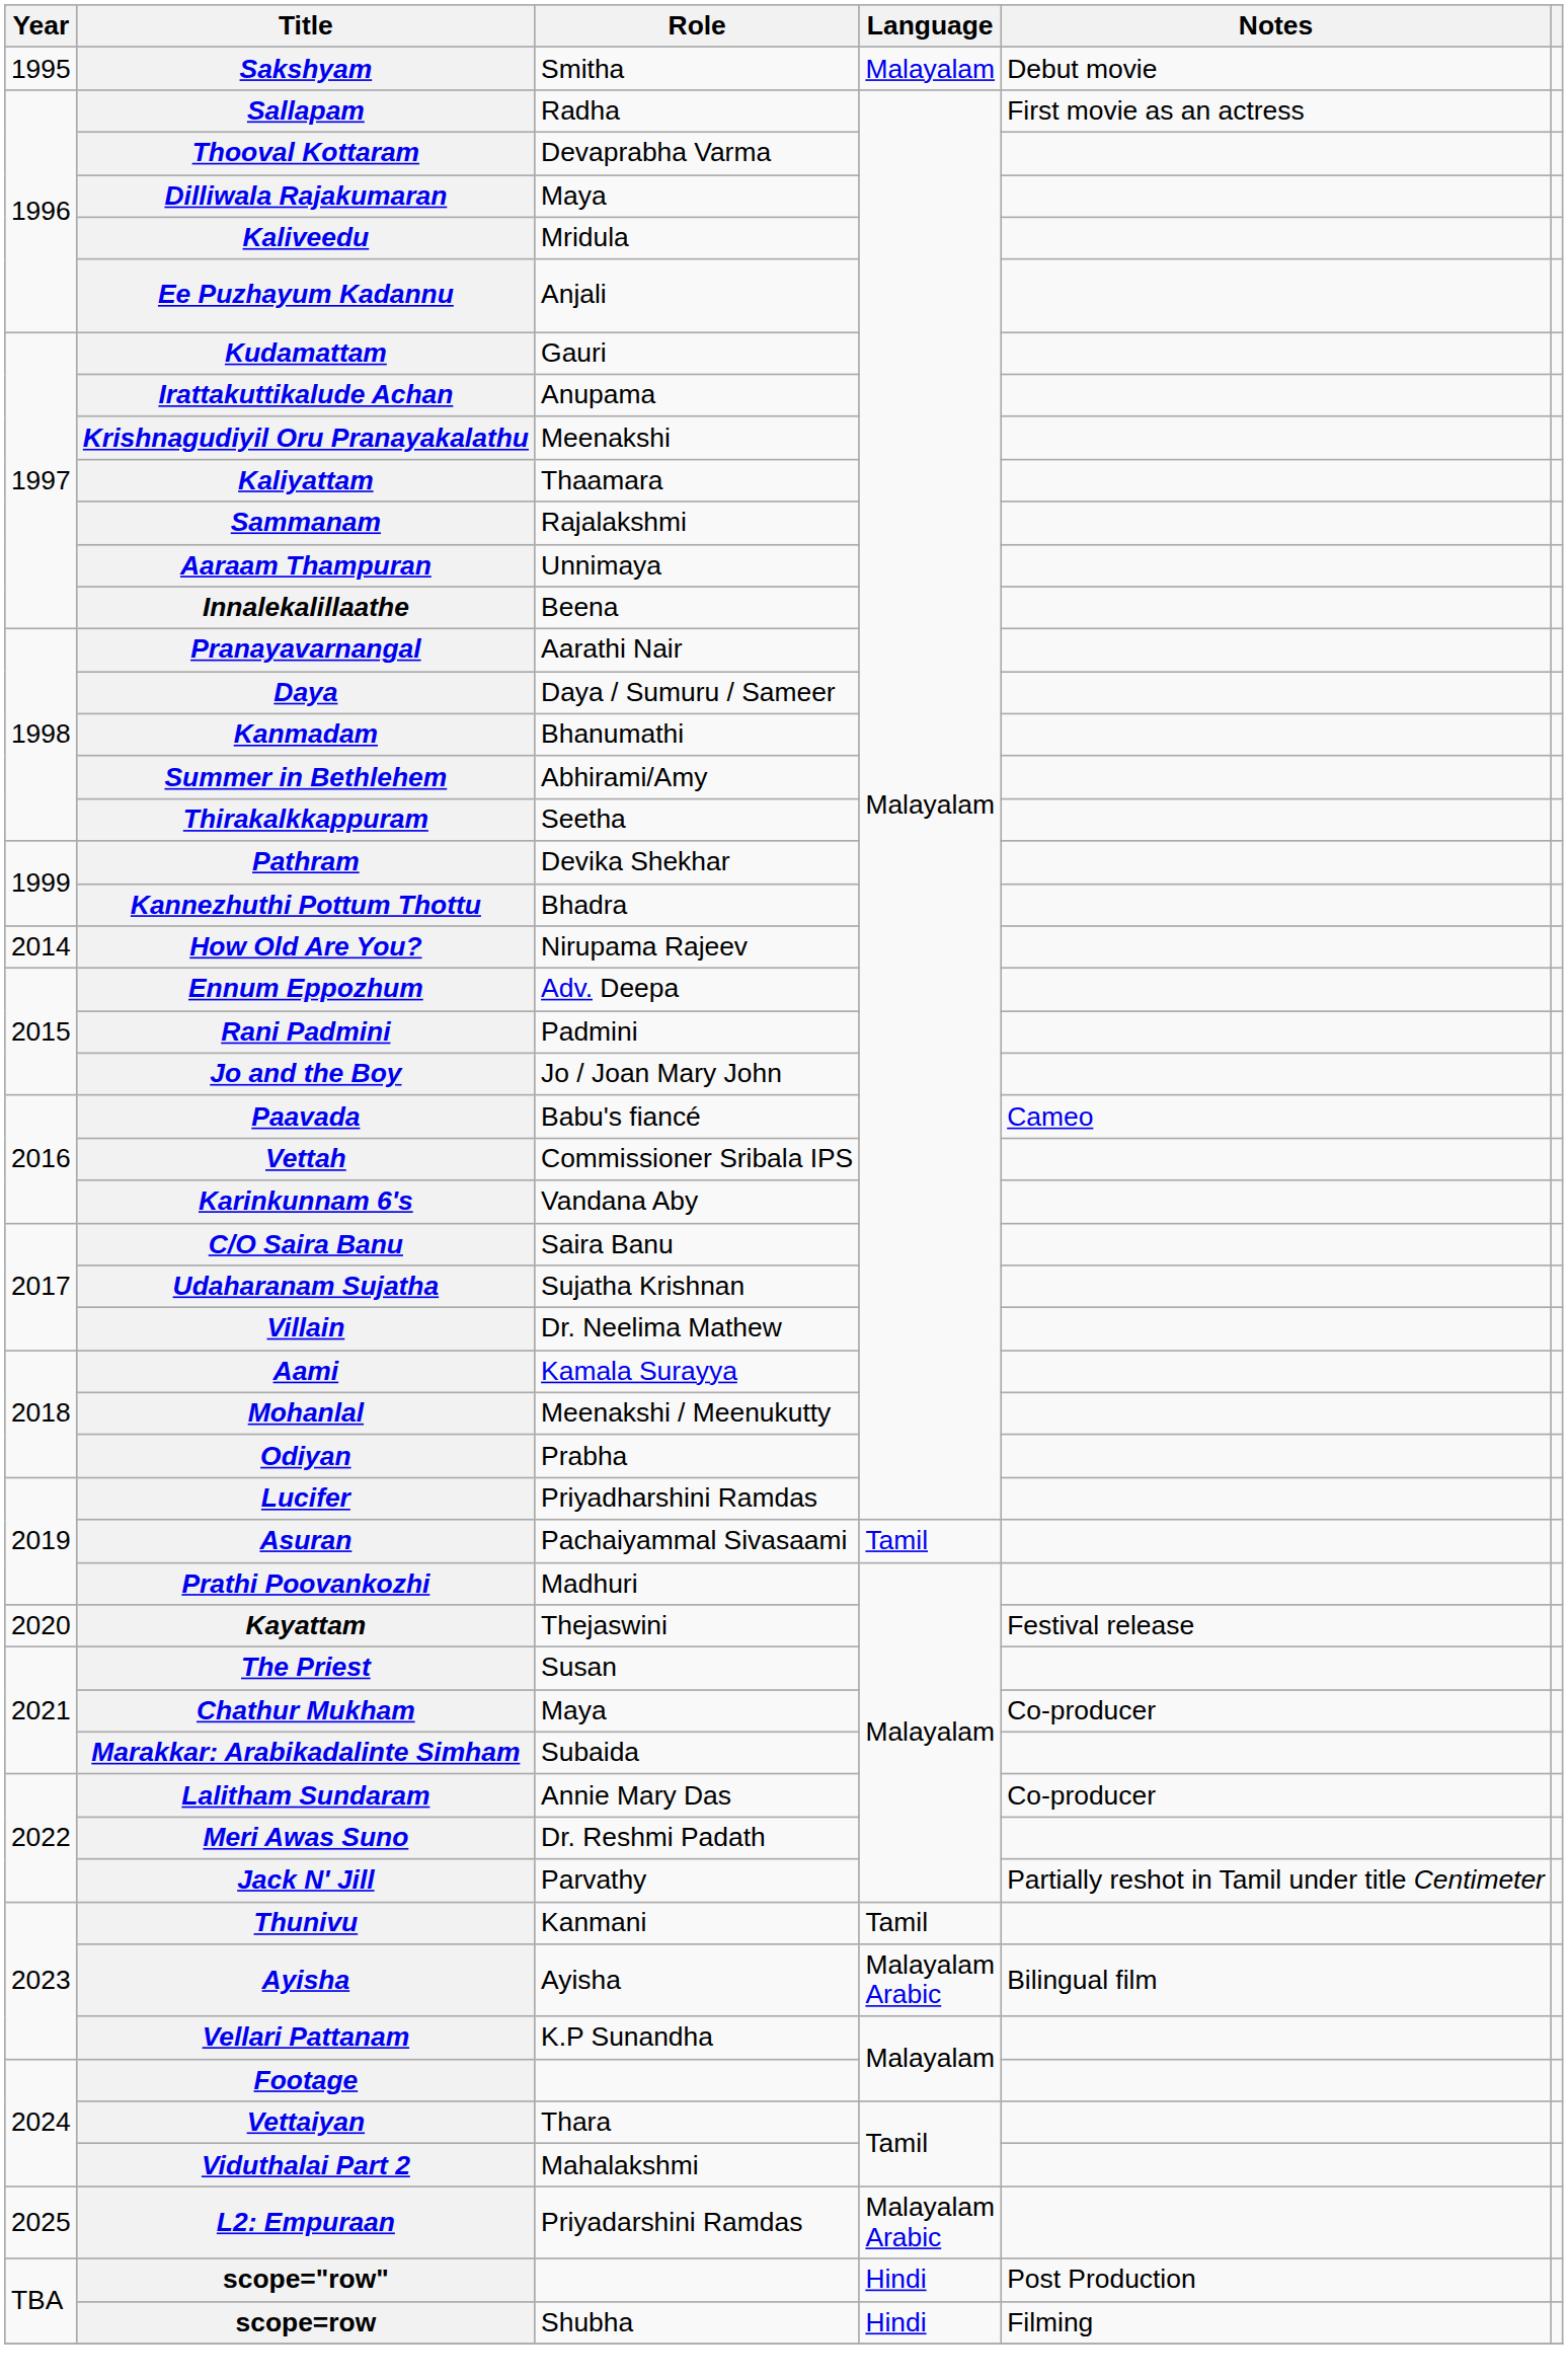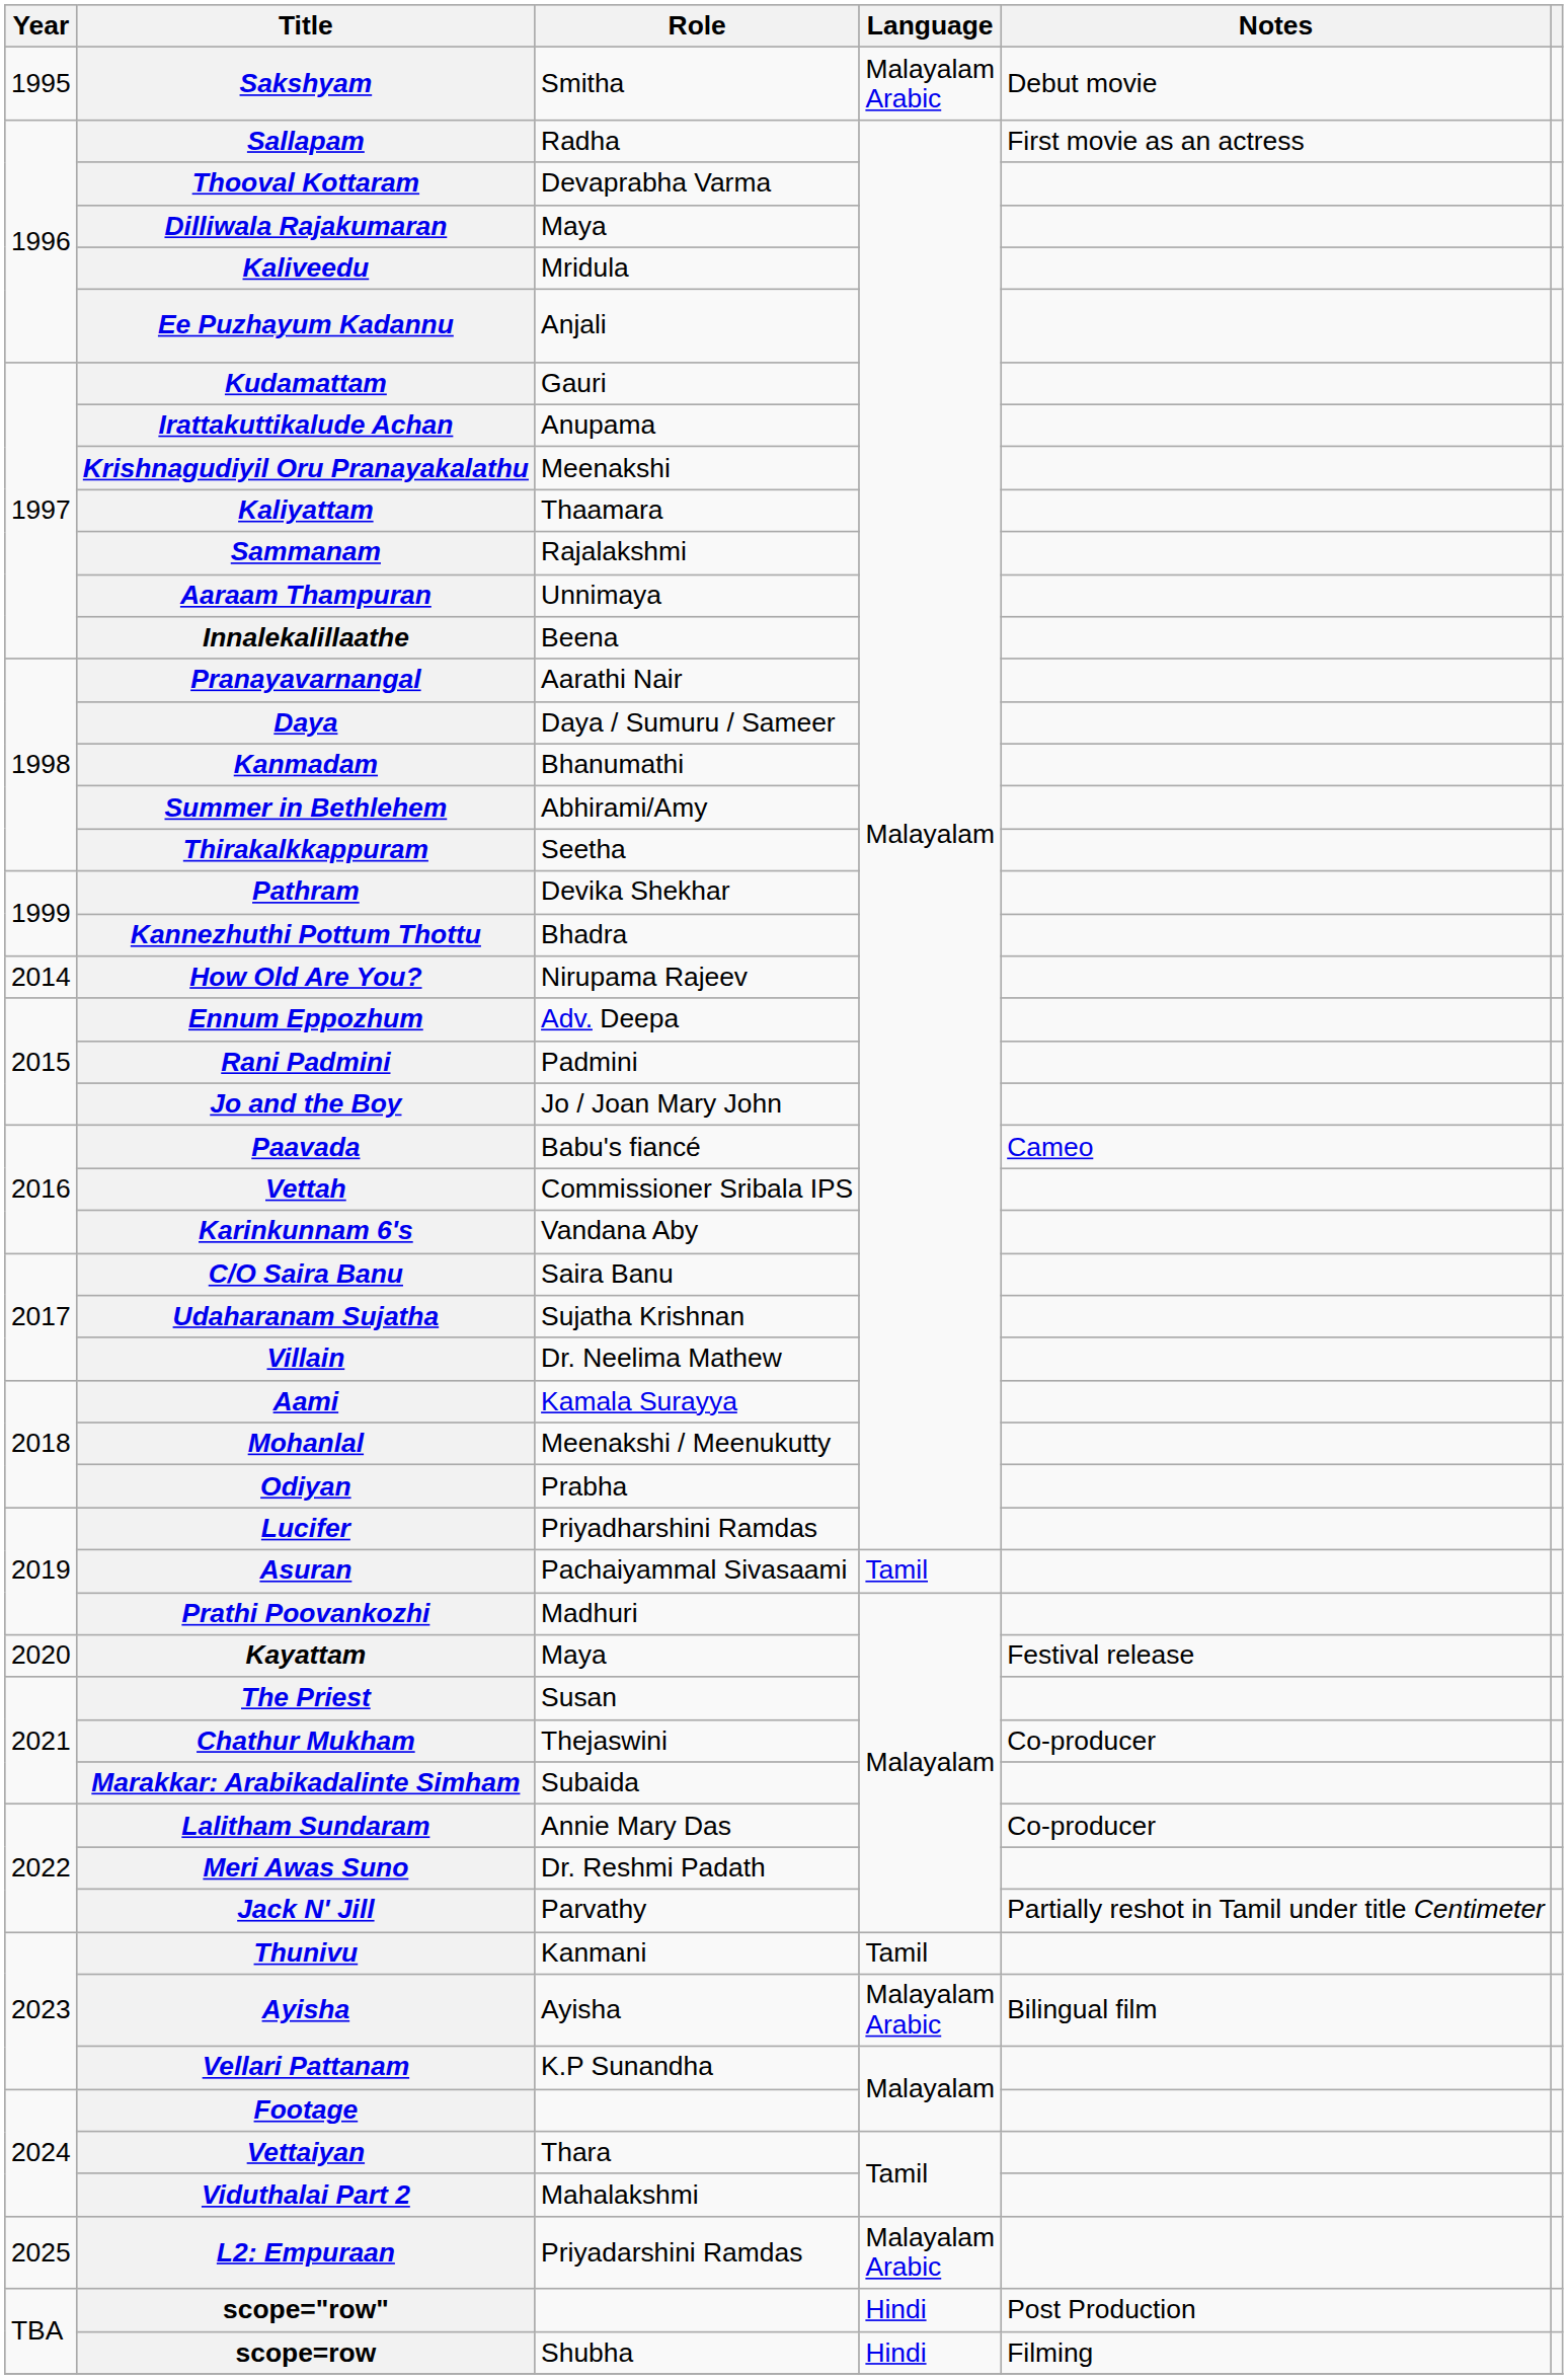Sakshyam | Language: Malayalam -> Malayalam Arabic
Kayattam | Role: Thejaswini -> Maya
Chathur Mukham | Role: Maya -> Thejaswini
